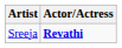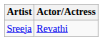Sreeja | Actor/Actress: bold -> normal
